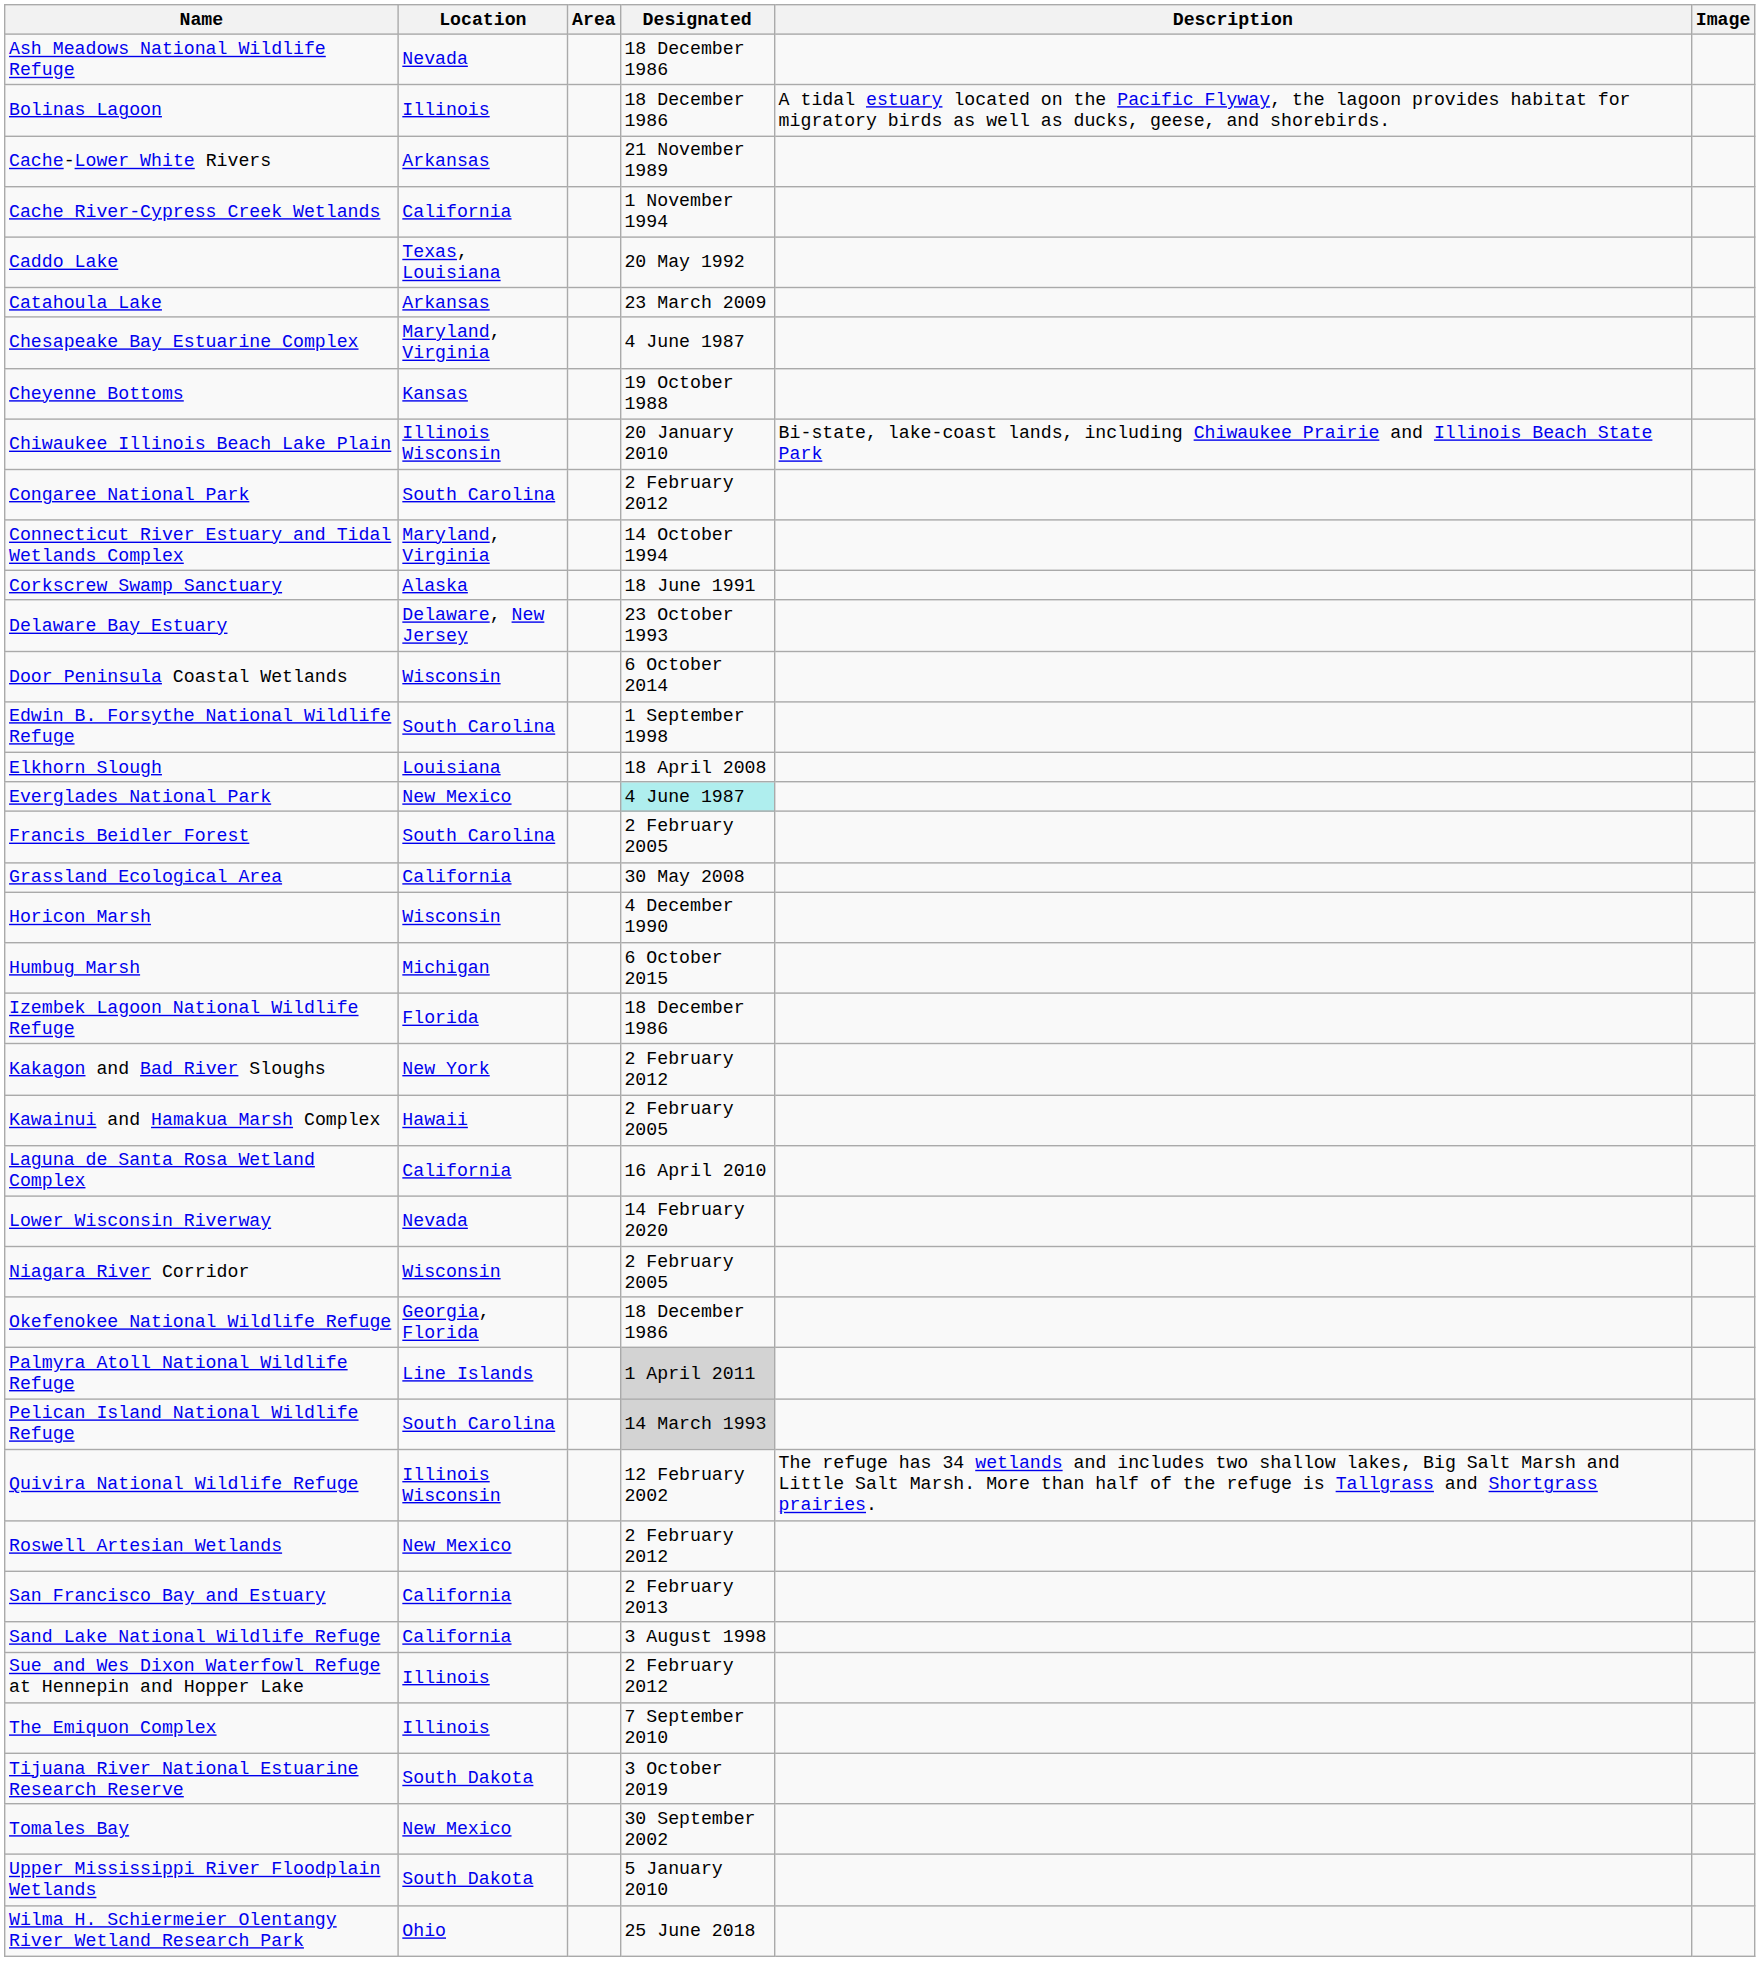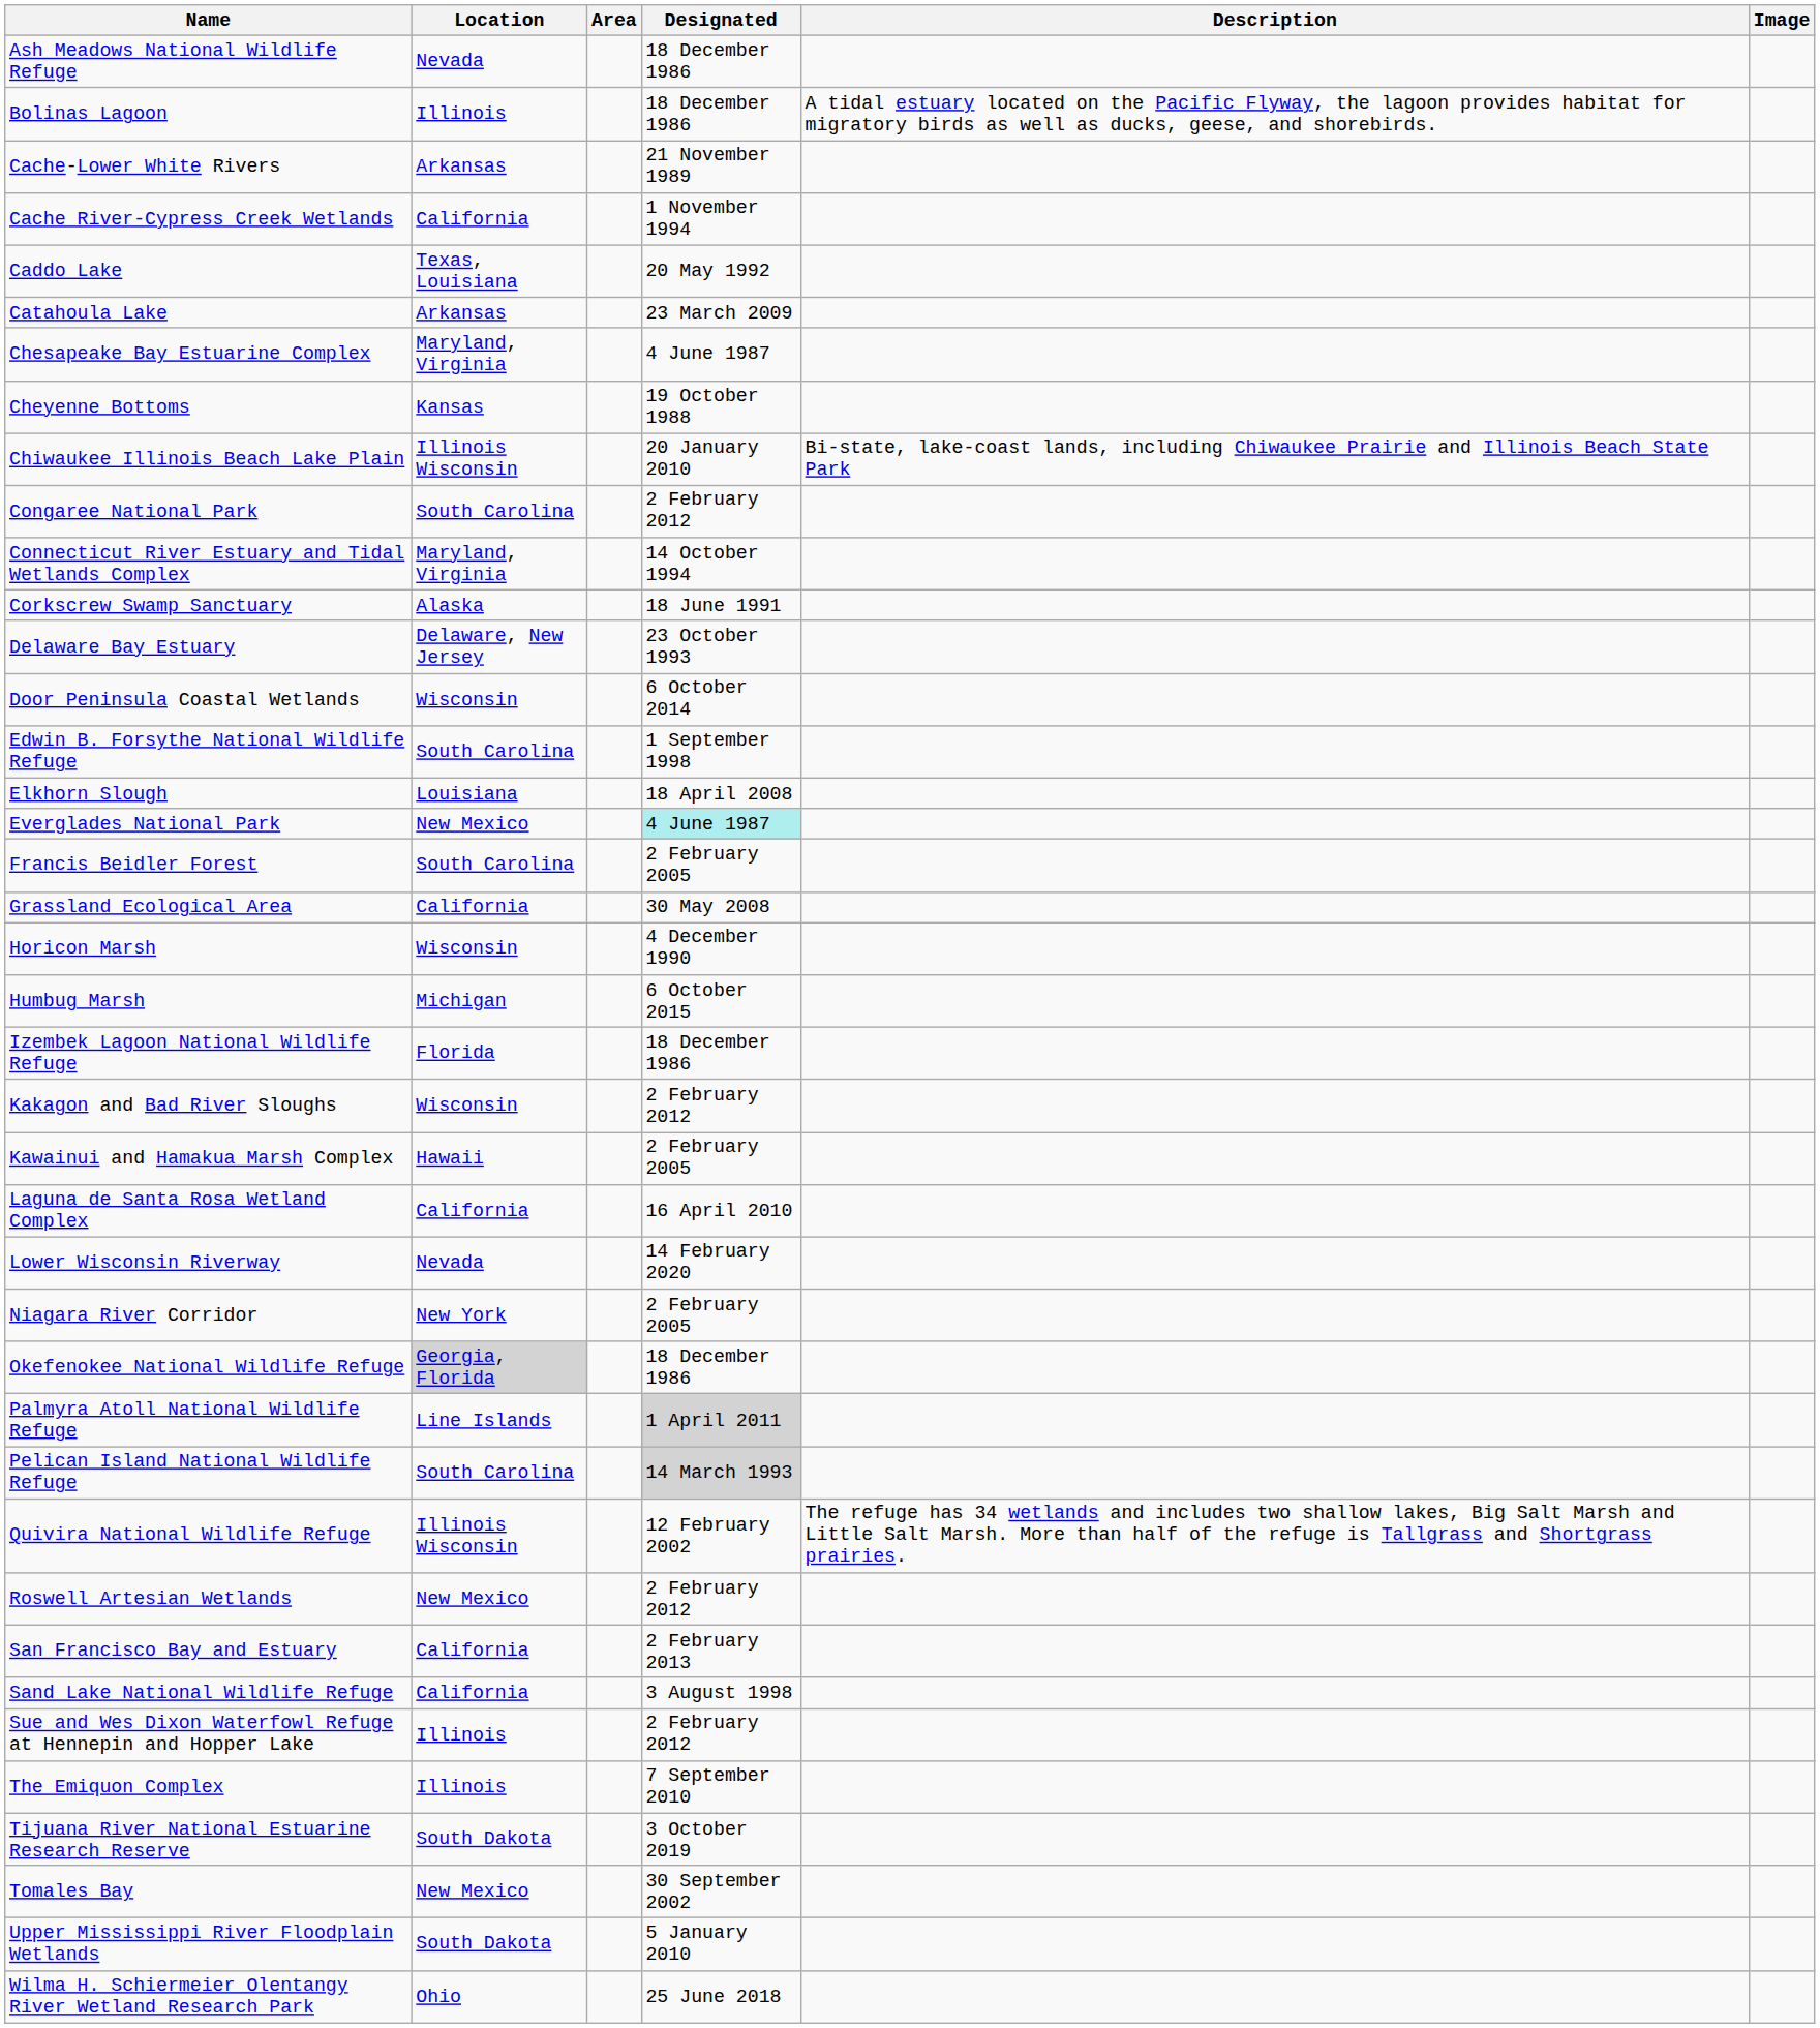Kakagon and Bad River Sloughs | Location: New York -> Wisconsin
Niagara River Corridor | Location: Wisconsin -> New York
Okefenokee National Wildlife Refuge | Location: no background -> lightgrey background
